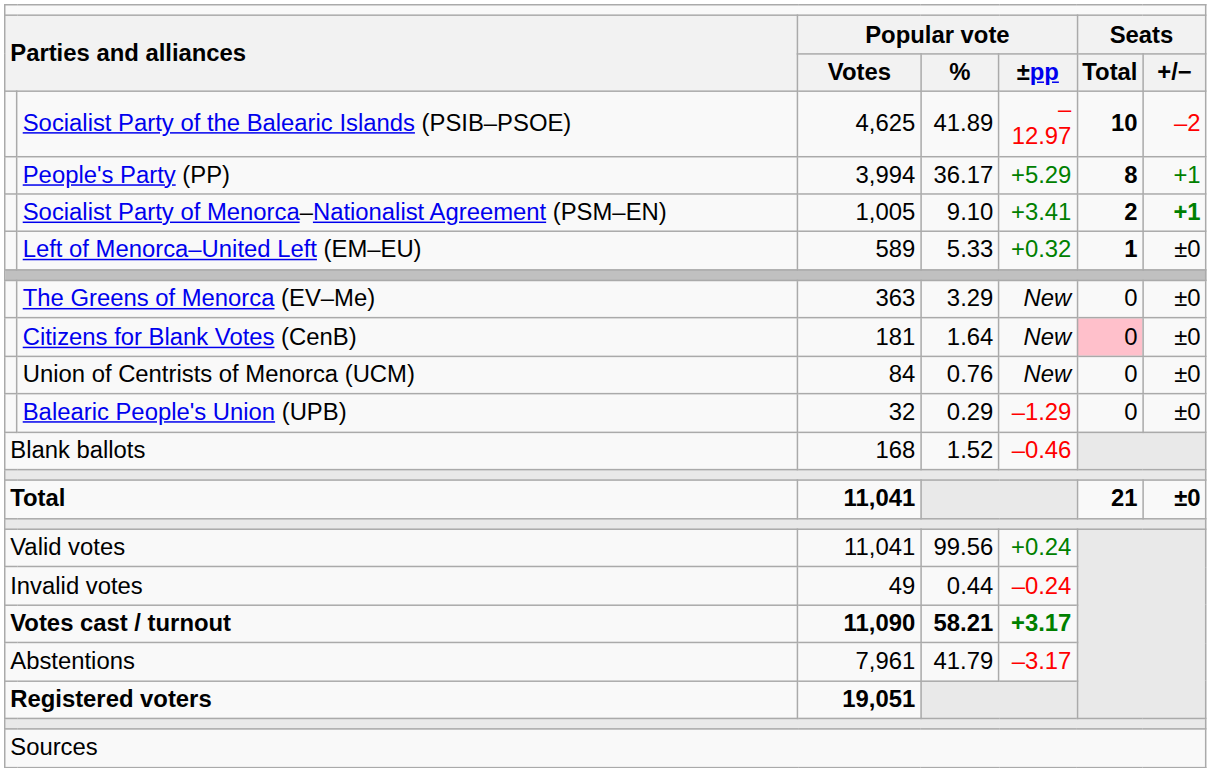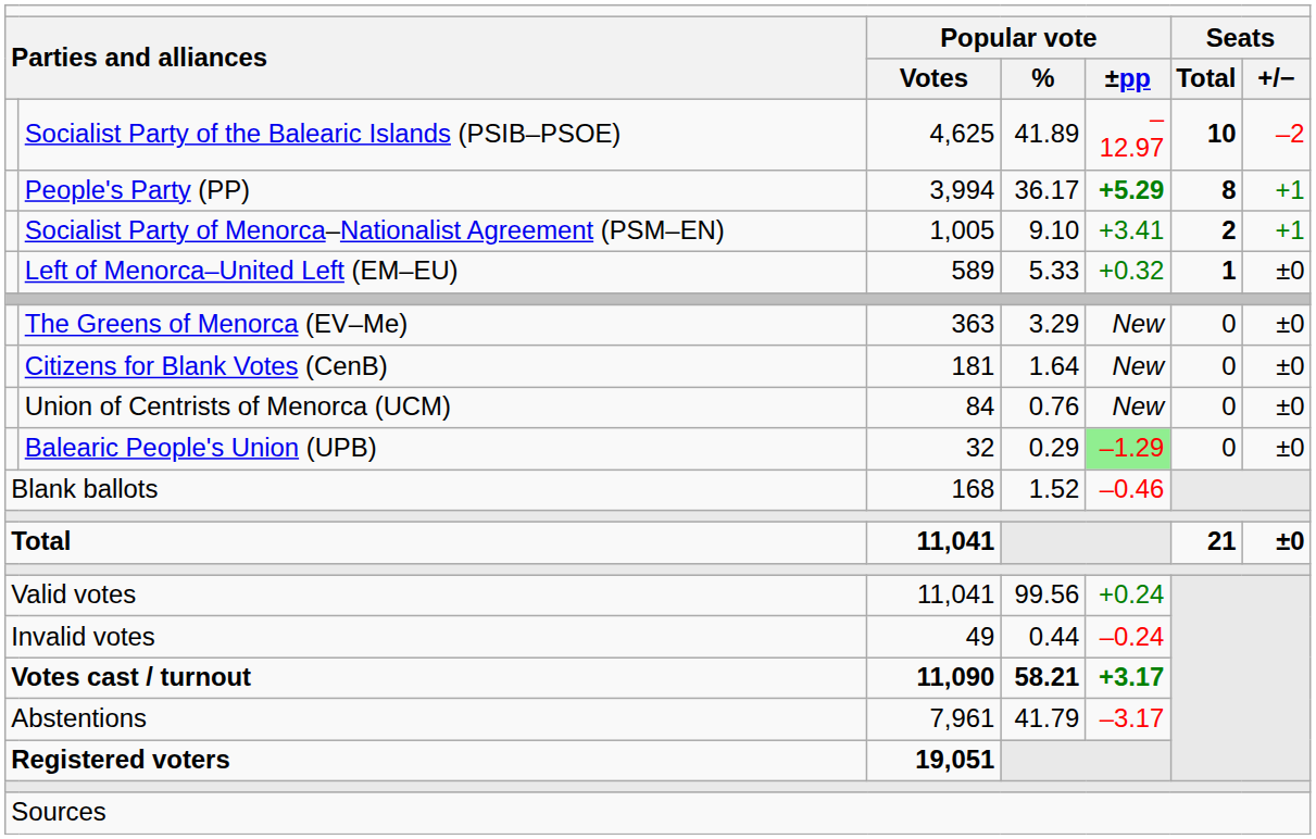People's Party (PP) | column 5: normal -> bold
Socialist Party of Menorca–Nationalist Agreement (PSM–EN) | column 7: bold -> normal
Citizens for Blank Votes (CenB) | column 6: pink background -> no background
Balearic People's Union (UPB) | column 5: no background -> lightgreen background
